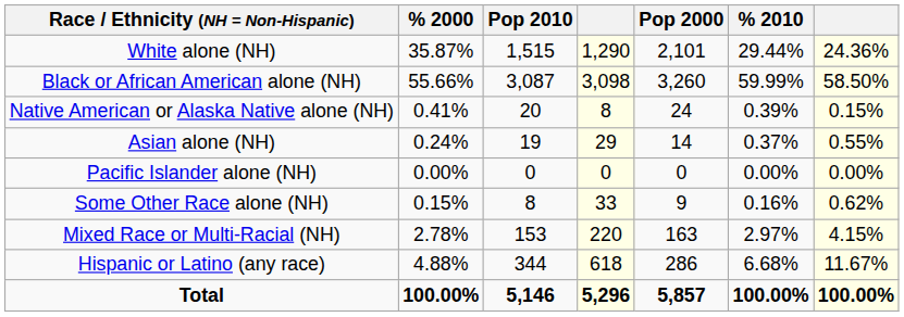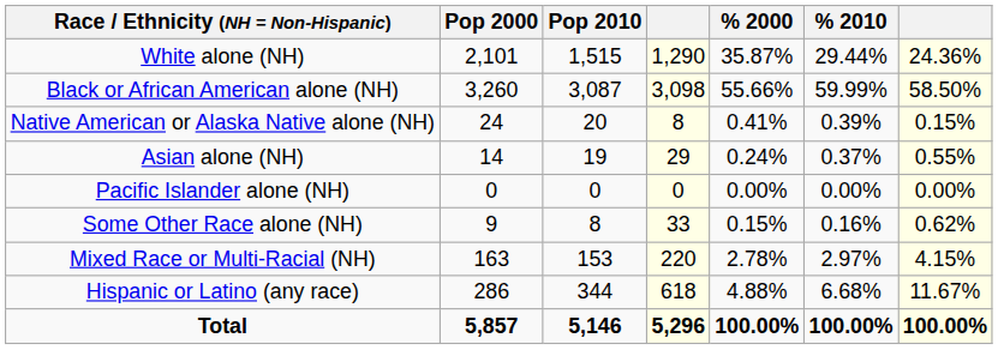columns swapped: Pop 2000 <-> % 2000
